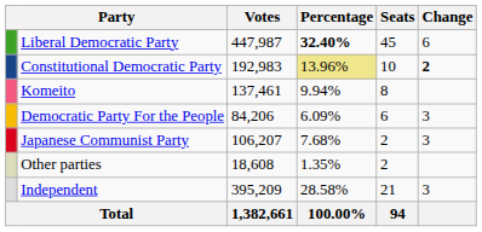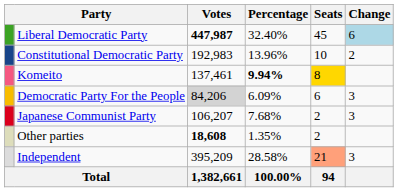Liberal Democratic Party | Votes: normal -> bold
Liberal Democratic Party | Percentage: bold -> normal
Liberal Democratic Party | Change: no background -> lightblue background
Constitutional Democratic Party | Percentage: khaki background -> no background
Constitutional Democratic Party | Change: bold -> normal
Komeito | Percentage: normal -> bold
Komeito | Seats: no background -> gold background
Democratic Party For the People | Votes: no background -> lightgrey background
Other parties | Votes: normal -> bold
Independent | Seats: no background -> lightsalmon background
